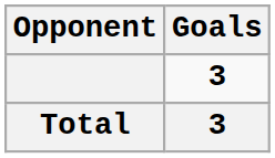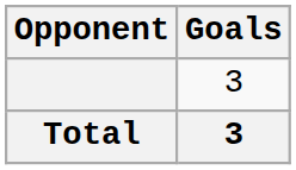row 2 | Goals: bold -> normal
